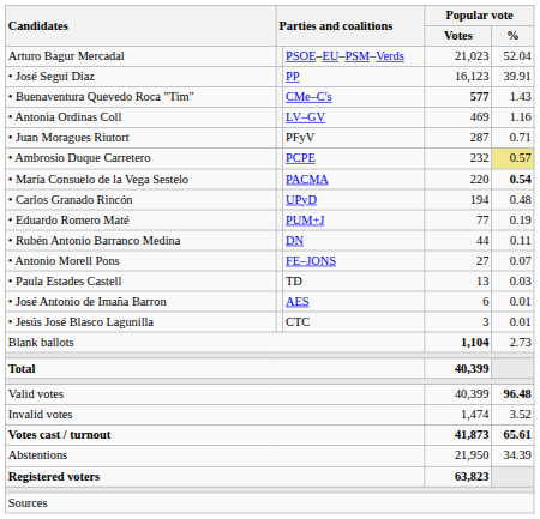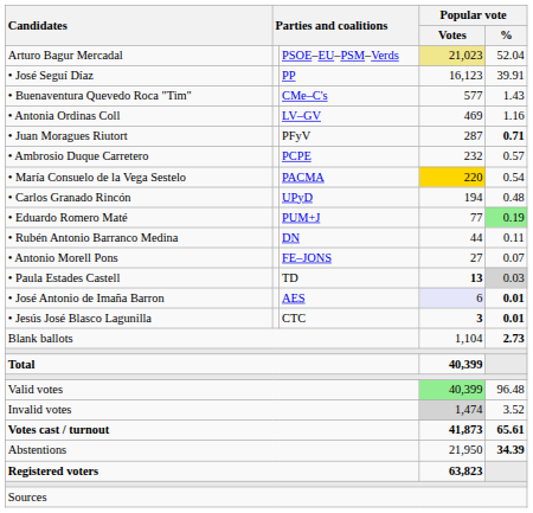Arturo Bagur Mercadal | Popular vote / Votes: no background -> khaki background
• Buenaventura Quevedo Roca "Tim" | Popular vote / Votes: bold -> normal
• Juan Moragues Riutort | Popular vote / %: normal -> bold
• Ambrosio Duque Carretero | Popular vote / %: khaki background -> no background
• María Consuelo de la Vega Sestelo | Popular vote / Votes: no background -> gold background
• María Consuelo de la Vega Sestelo | Popular vote / %: bold -> normal
• Eduardo Romero Maté | Popular vote / %: no background -> lightgreen background
• Paula Estades Castell | Popular vote / Votes: normal -> bold
• Paula Estades Castell | Popular vote / %: no background -> lightgrey background
• José Antonio de Imaña Barron | Popular vote / Votes: no background -> lavender background
• José Antonio de Imaña Barron | Popular vote / %: normal -> bold
• Jesús José Blasco Lagunilla | Popular vote / Votes: normal -> bold
• Jesús José Blasco Lagunilla | Popular vote / %: normal -> bold
Blank ballots | Popular vote / Votes: bold -> normal
Blank ballots | Popular vote / %: normal -> bold
Valid votes | Popular vote / Votes: no background -> lightgreen background
Valid votes | Popular vote / %: bold -> normal
Invalid votes | Popular vote / Votes: no background -> lightgrey background
Abstentions | Popular vote / %: normal -> bold
